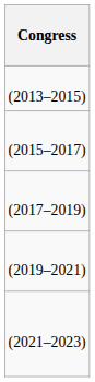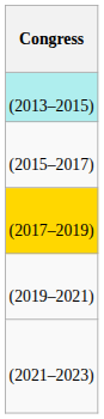row 2 | column 1: no background -> paleturquoise background
row 4 | column 1: no background -> gold background
